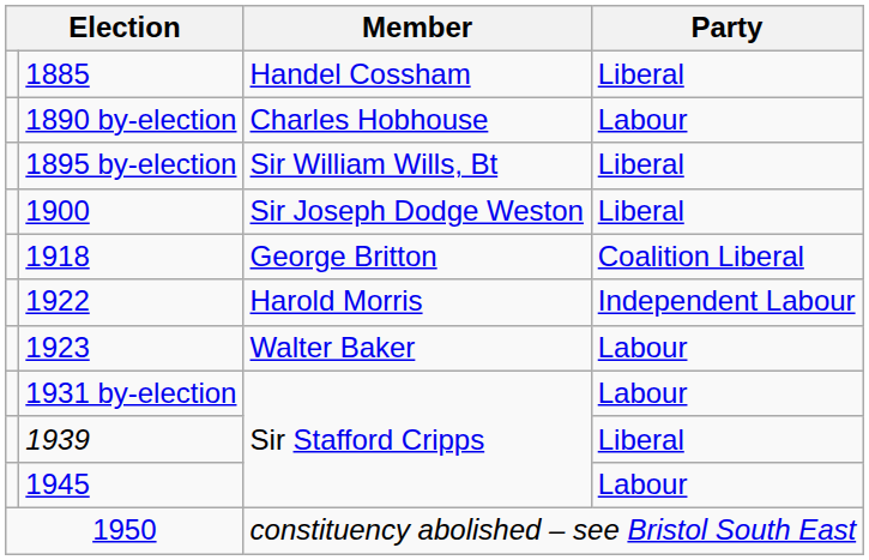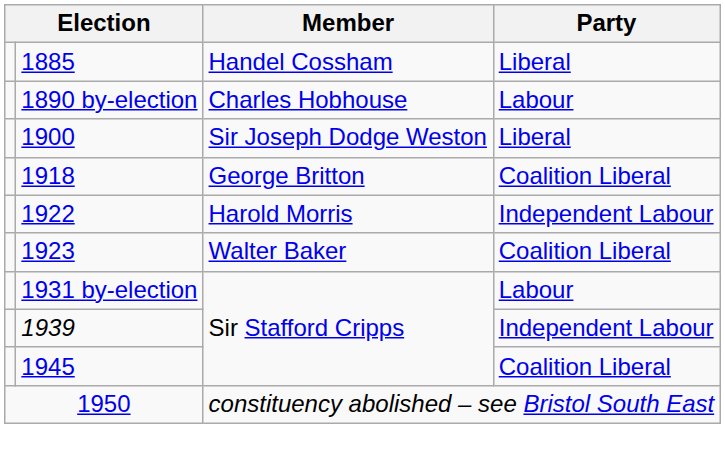- row: 1895 by-election | Sir William Wills, Bt | Liberal
1923 | Party: Labour -> Coalition Liberal
1939 | Party: Liberal -> Independent Labour
1945 | Party: Labour -> Coalition Liberal
